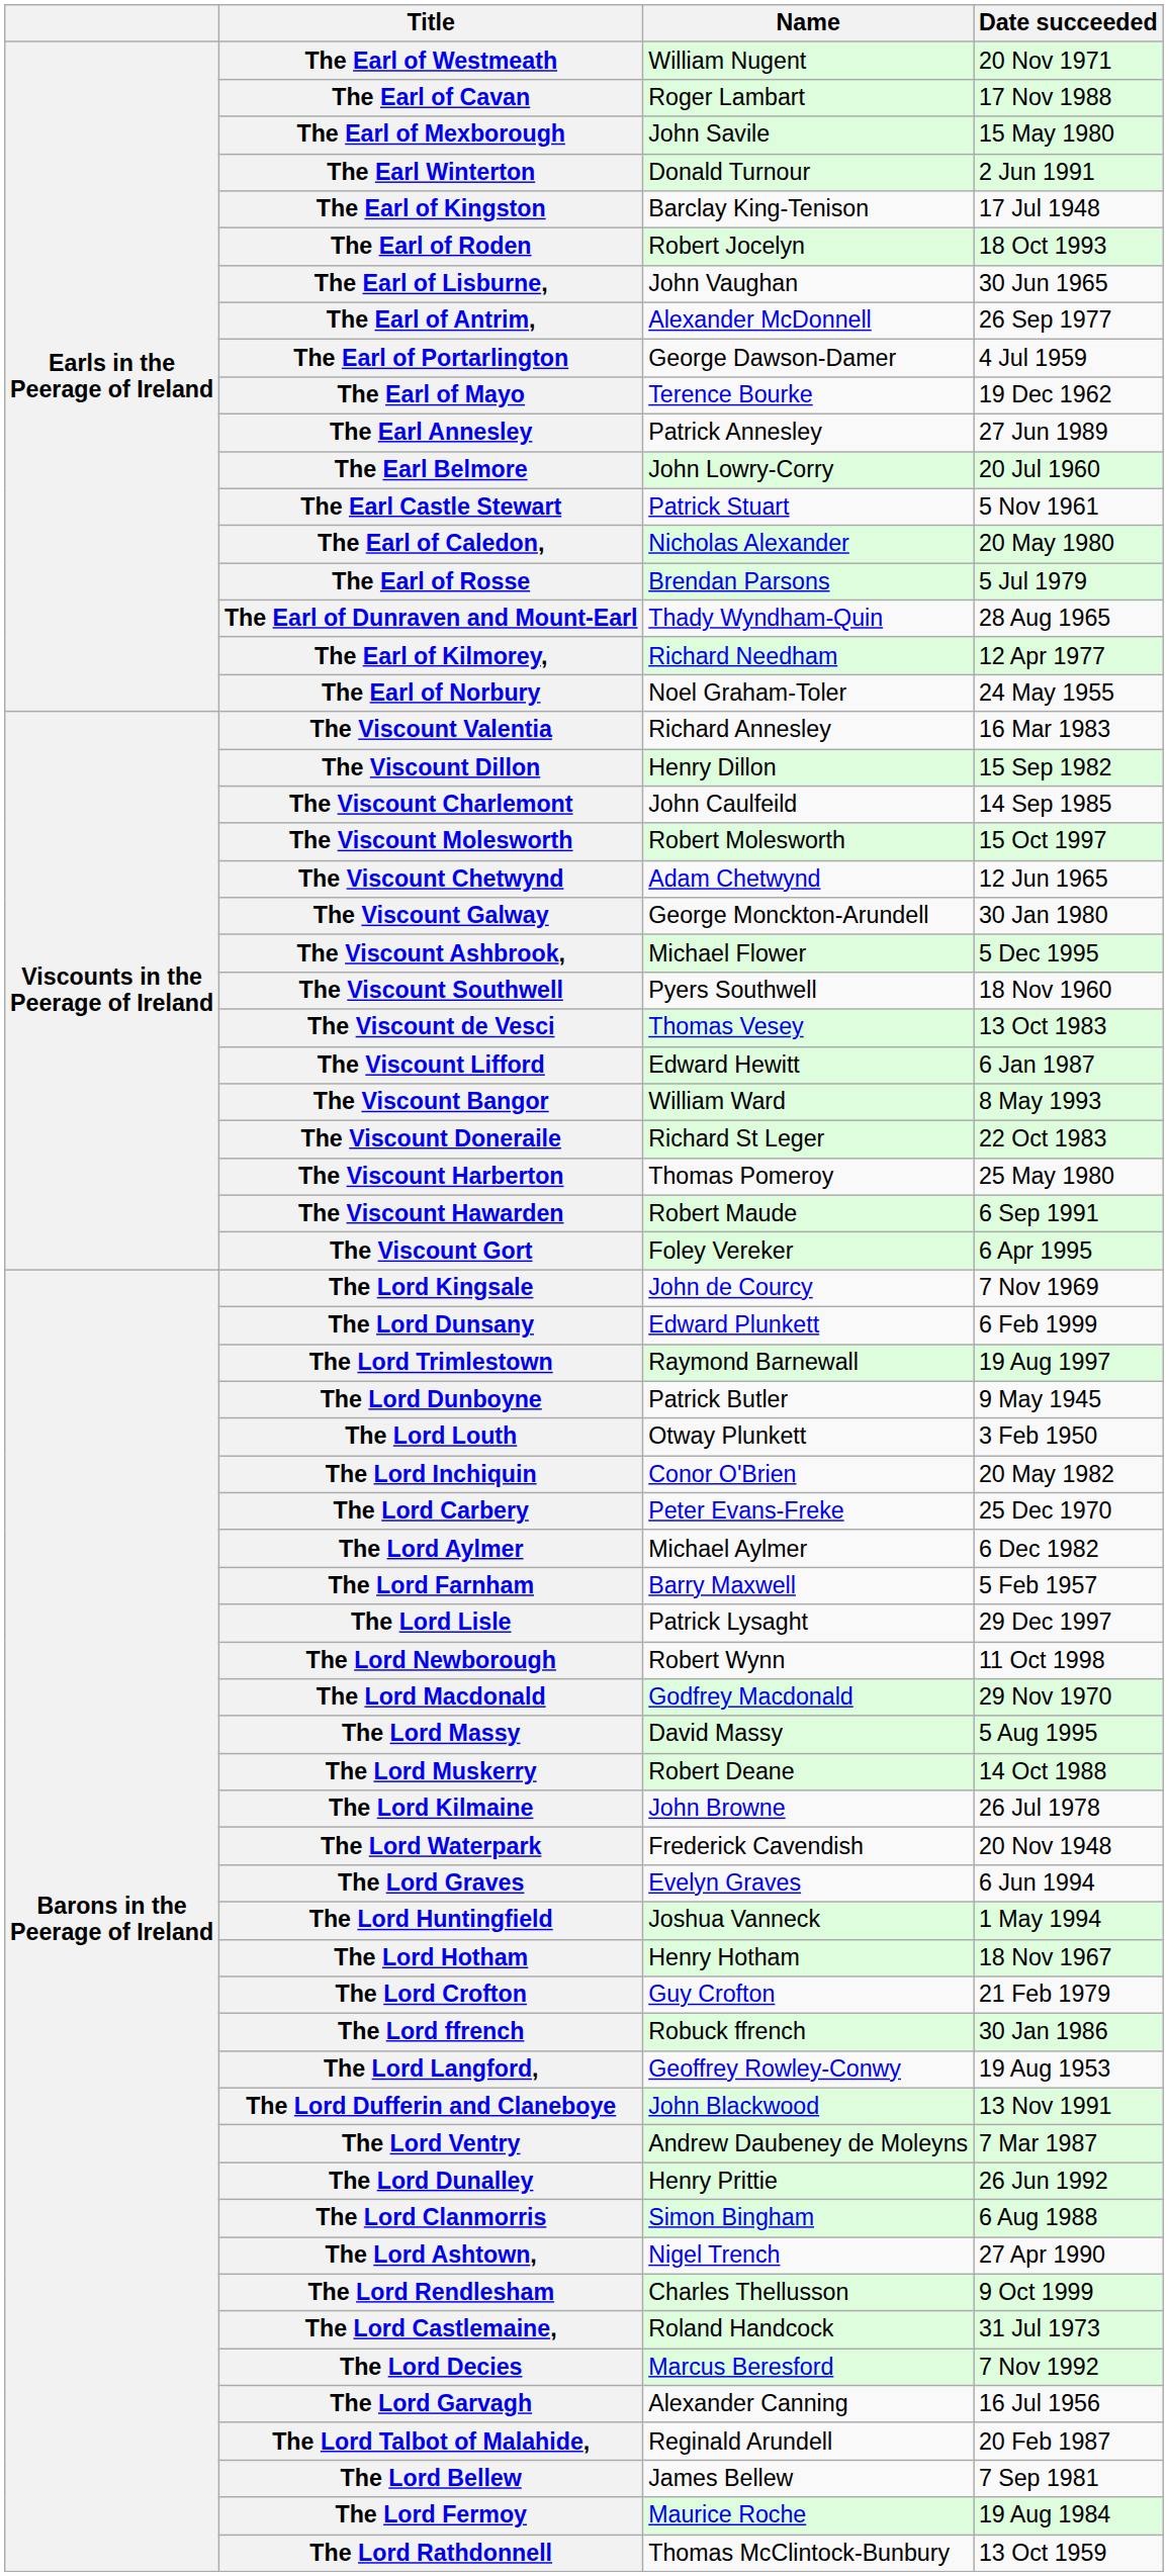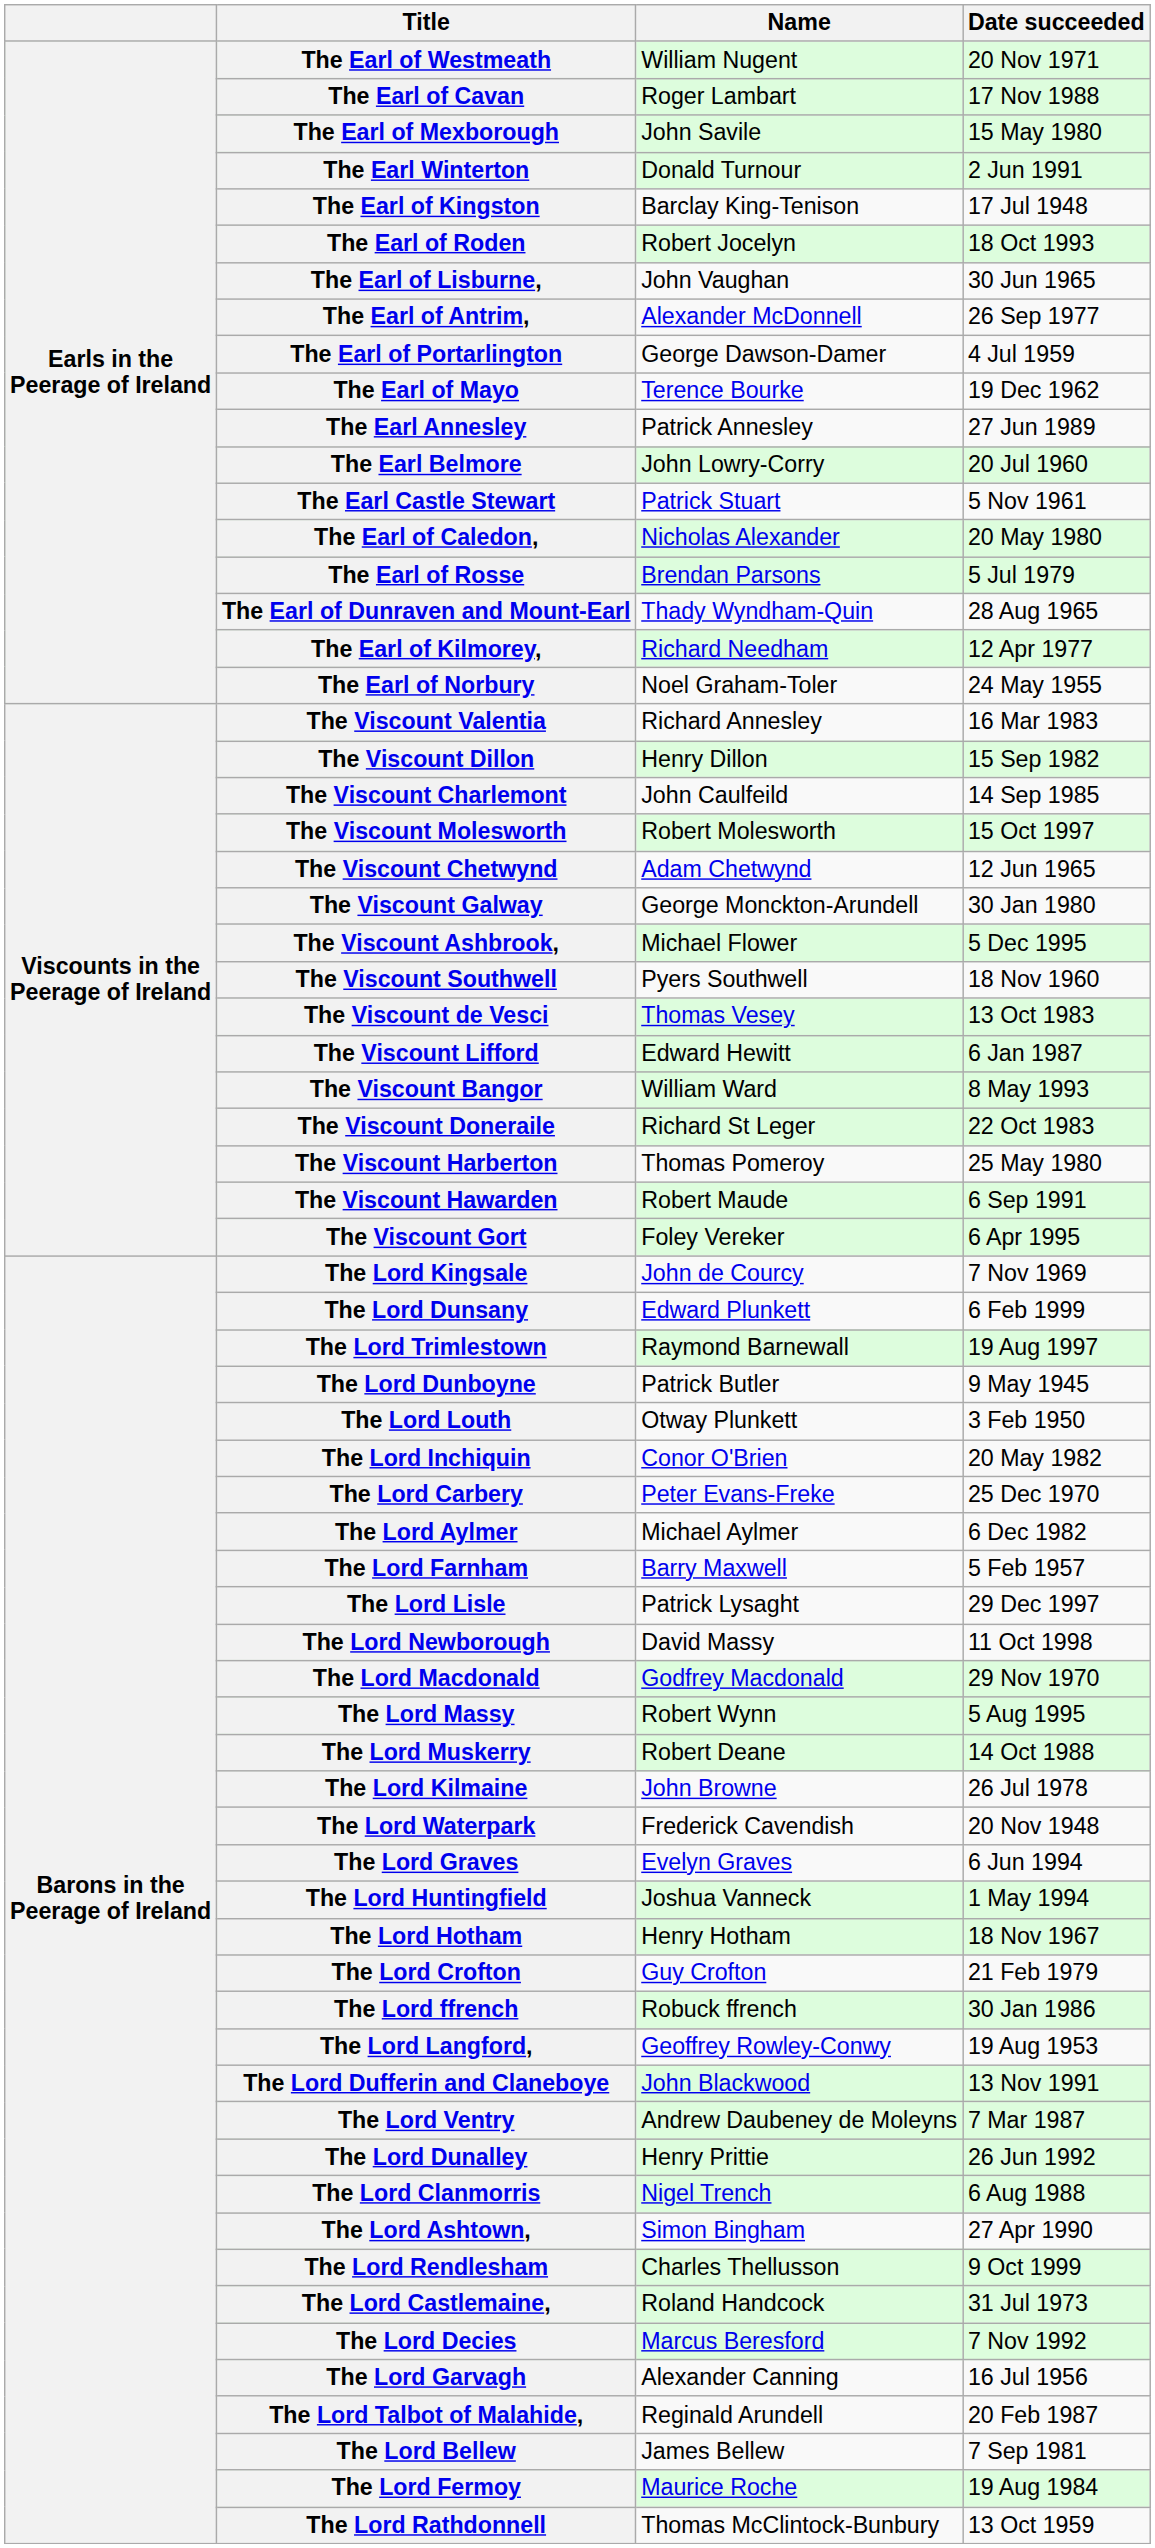The Lord Newborough | Name: Robert Wynn -> David Massy
The Lord Massy | Name: David Massy -> Robert Wynn
The Lord Clanmorris | Name: Simon Bingham -> Nigel Trench
The Lord Ashtown, | Name: Nigel Trench -> Simon Bingham
